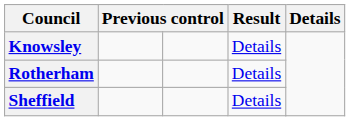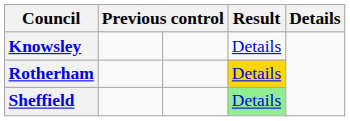Rotherham | column 4: no background -> gold background
Sheffield | column 4: no background -> lightgreen background
